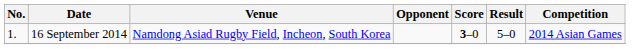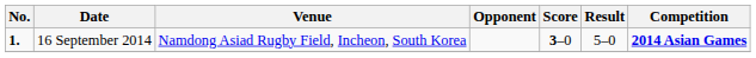16 September 2014 | No.: normal -> bold
16 September 2014 | Competition: normal -> bold
